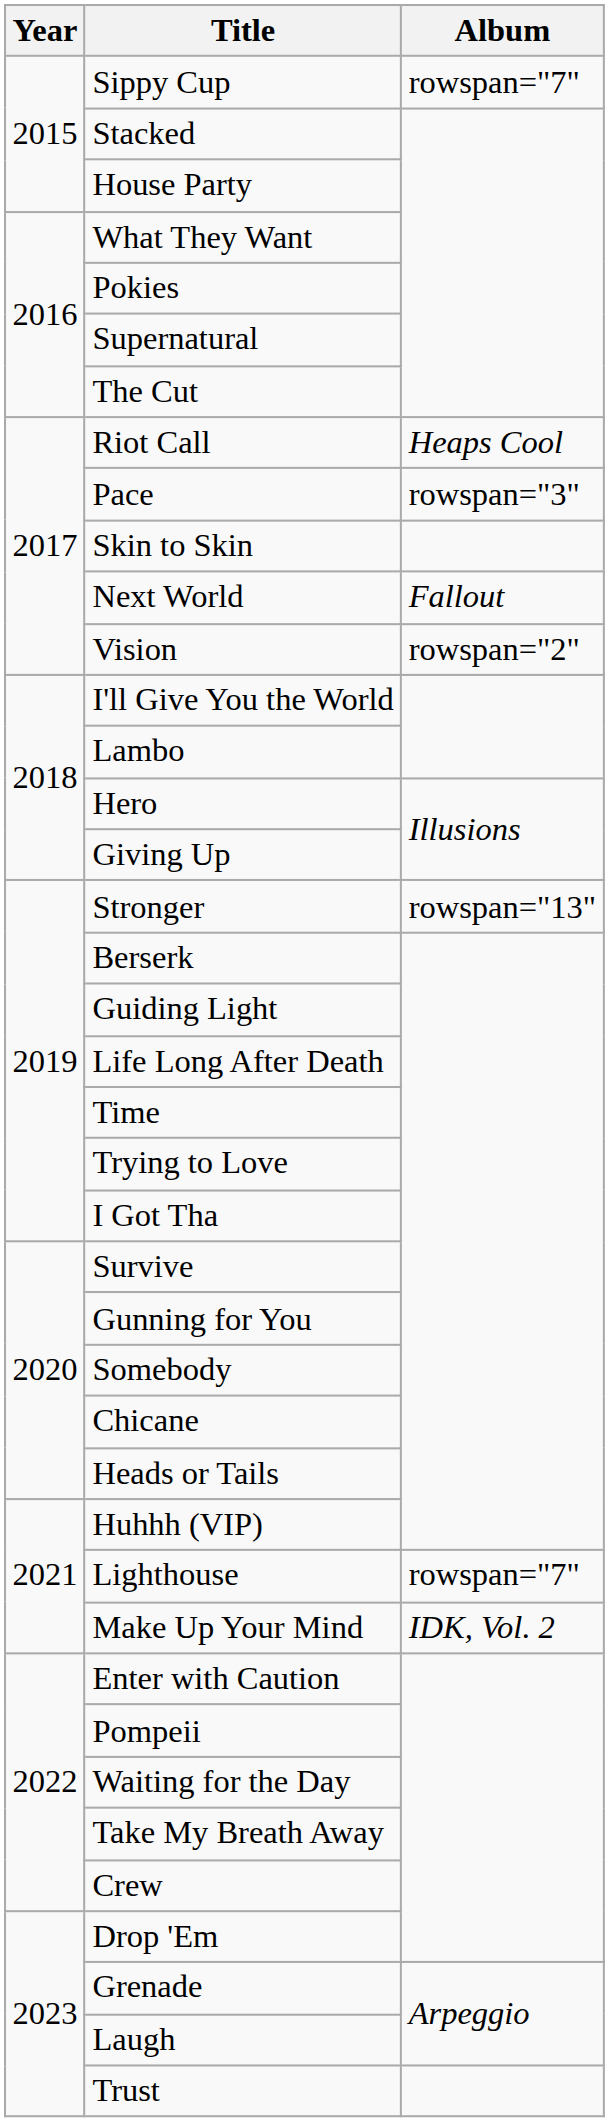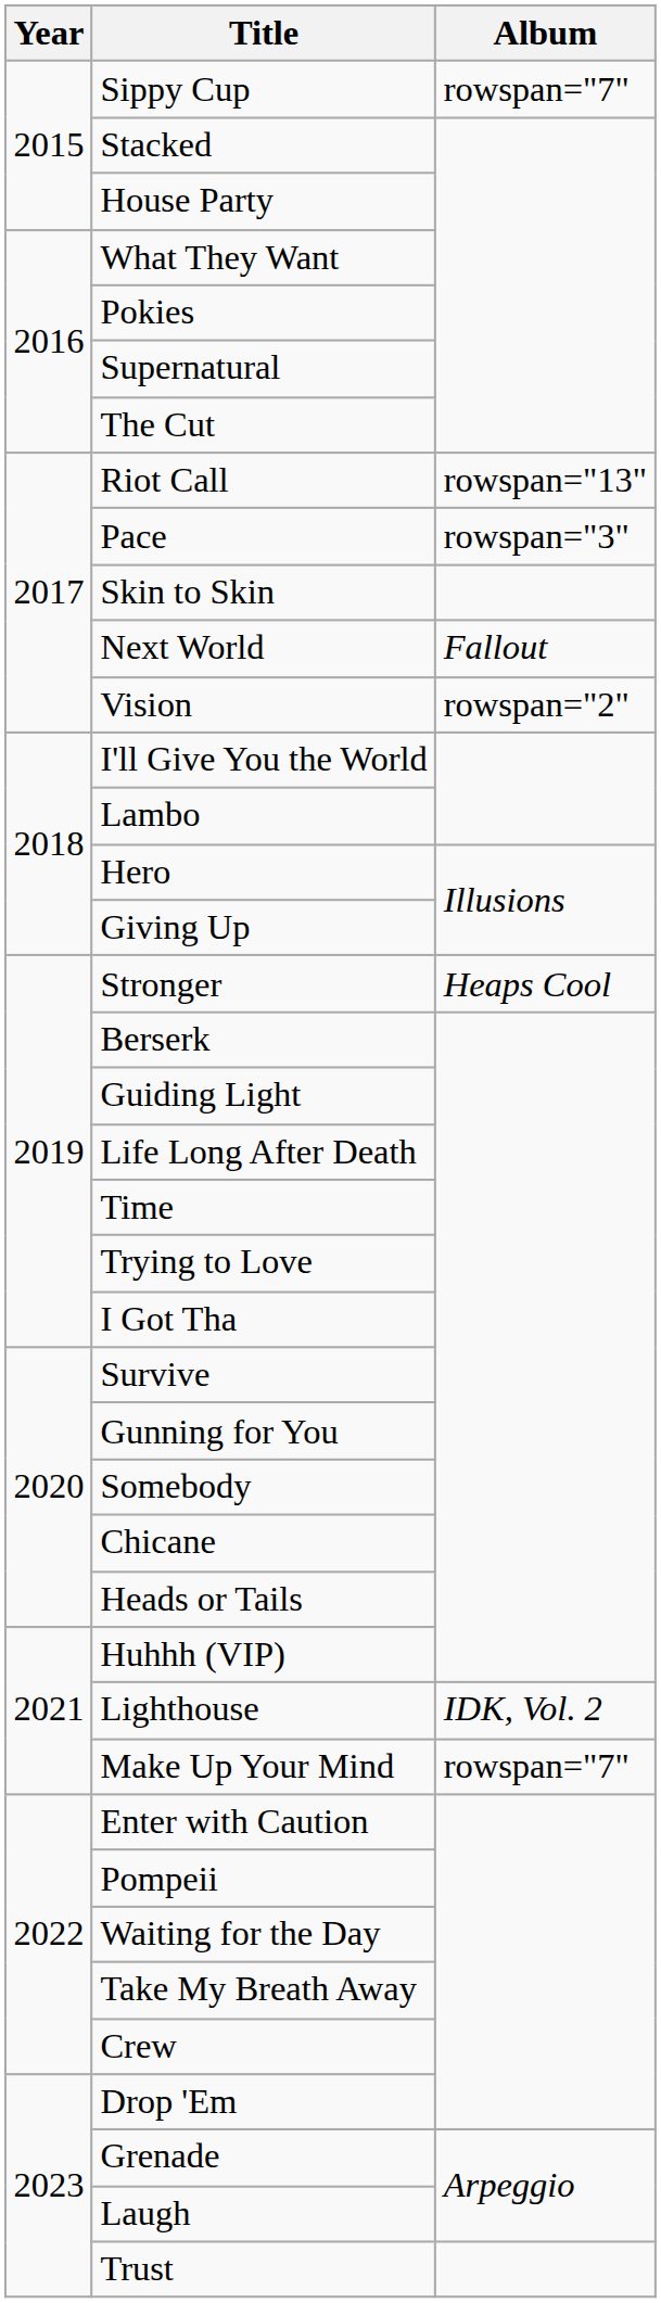Riot Call | Album: Heaps Cool -> rowspan="13"
Stronger | Album: rowspan="13" -> Heaps Cool
Lighthouse | Album: rowspan="7" -> IDK, Vol. 2
Make Up Your Mind | Album: IDK, Vol. 2 -> rowspan="7"
